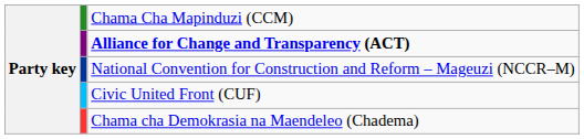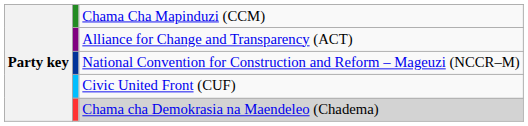Alliance for Change and Transparency (ACT) | column 3: bold -> normal
Chama cha Demokrasia na Maendeleo (Chadema) | column 3: no background -> lightgrey background
